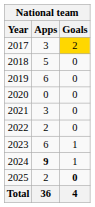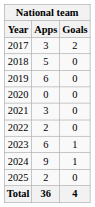2017 | Goals: gold background -> no background
2024 | Apps: bold -> normal
2025 | Goals: bold -> normal
